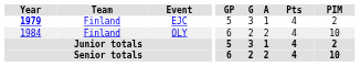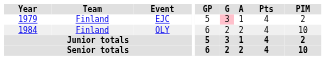EJC | Year: bold -> normal
EJC | G: no background -> pink background
